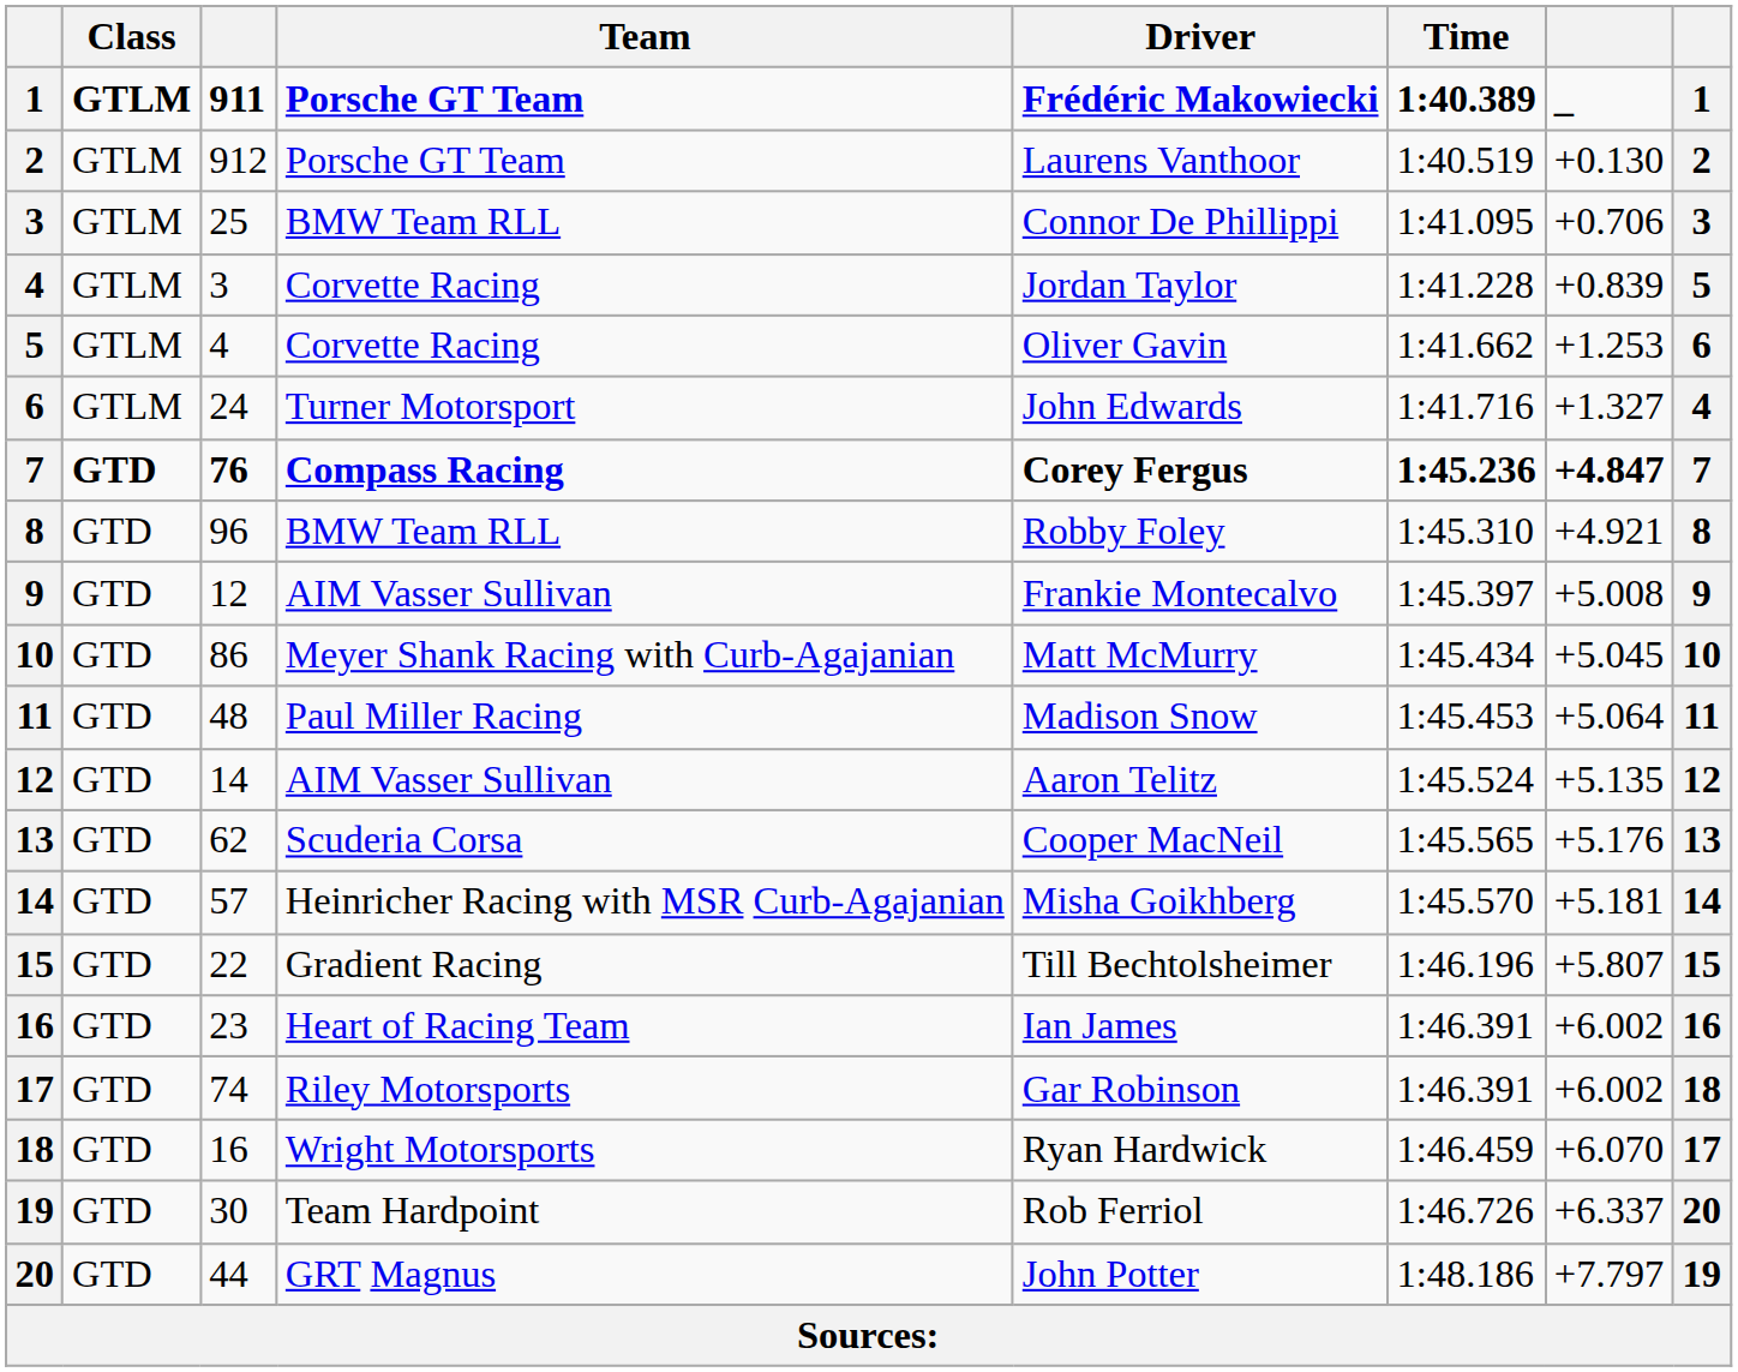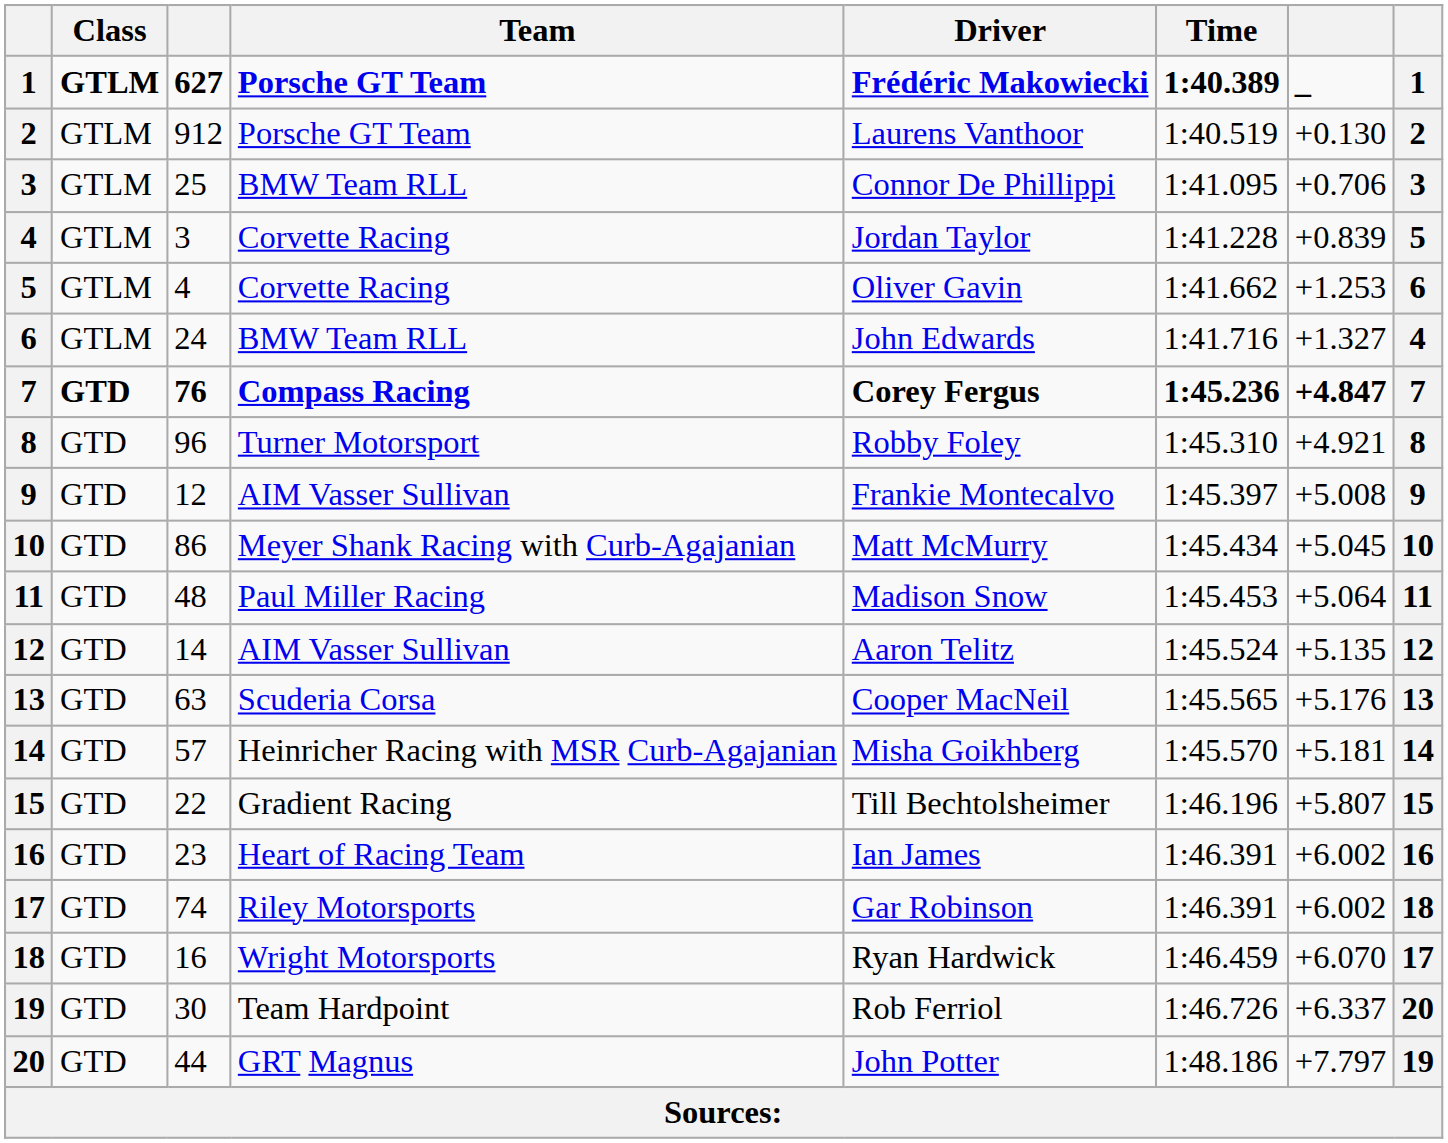row 2 | column 3: 911 -> 627
row 7 | Team: Turner Motorsport -> BMW Team RLL
row 9 | Team: BMW Team RLL -> Turner Motorsport
row 14 | column 3: 62 -> 63
